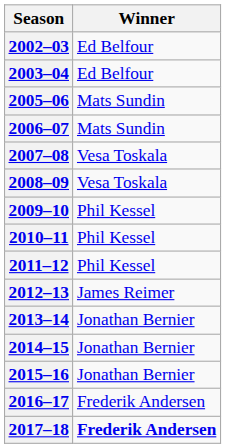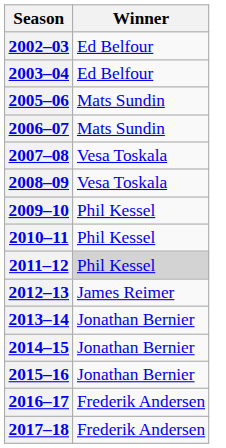2011–12 | Winner: no background -> lightgrey background
2017–18 | Winner: bold -> normal
